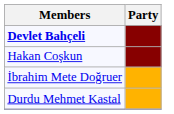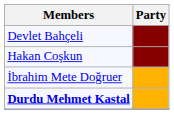Devlet Bahçeli | Members: bold -> normal
Durdu Mehmet Kastal | Members: normal -> bold
